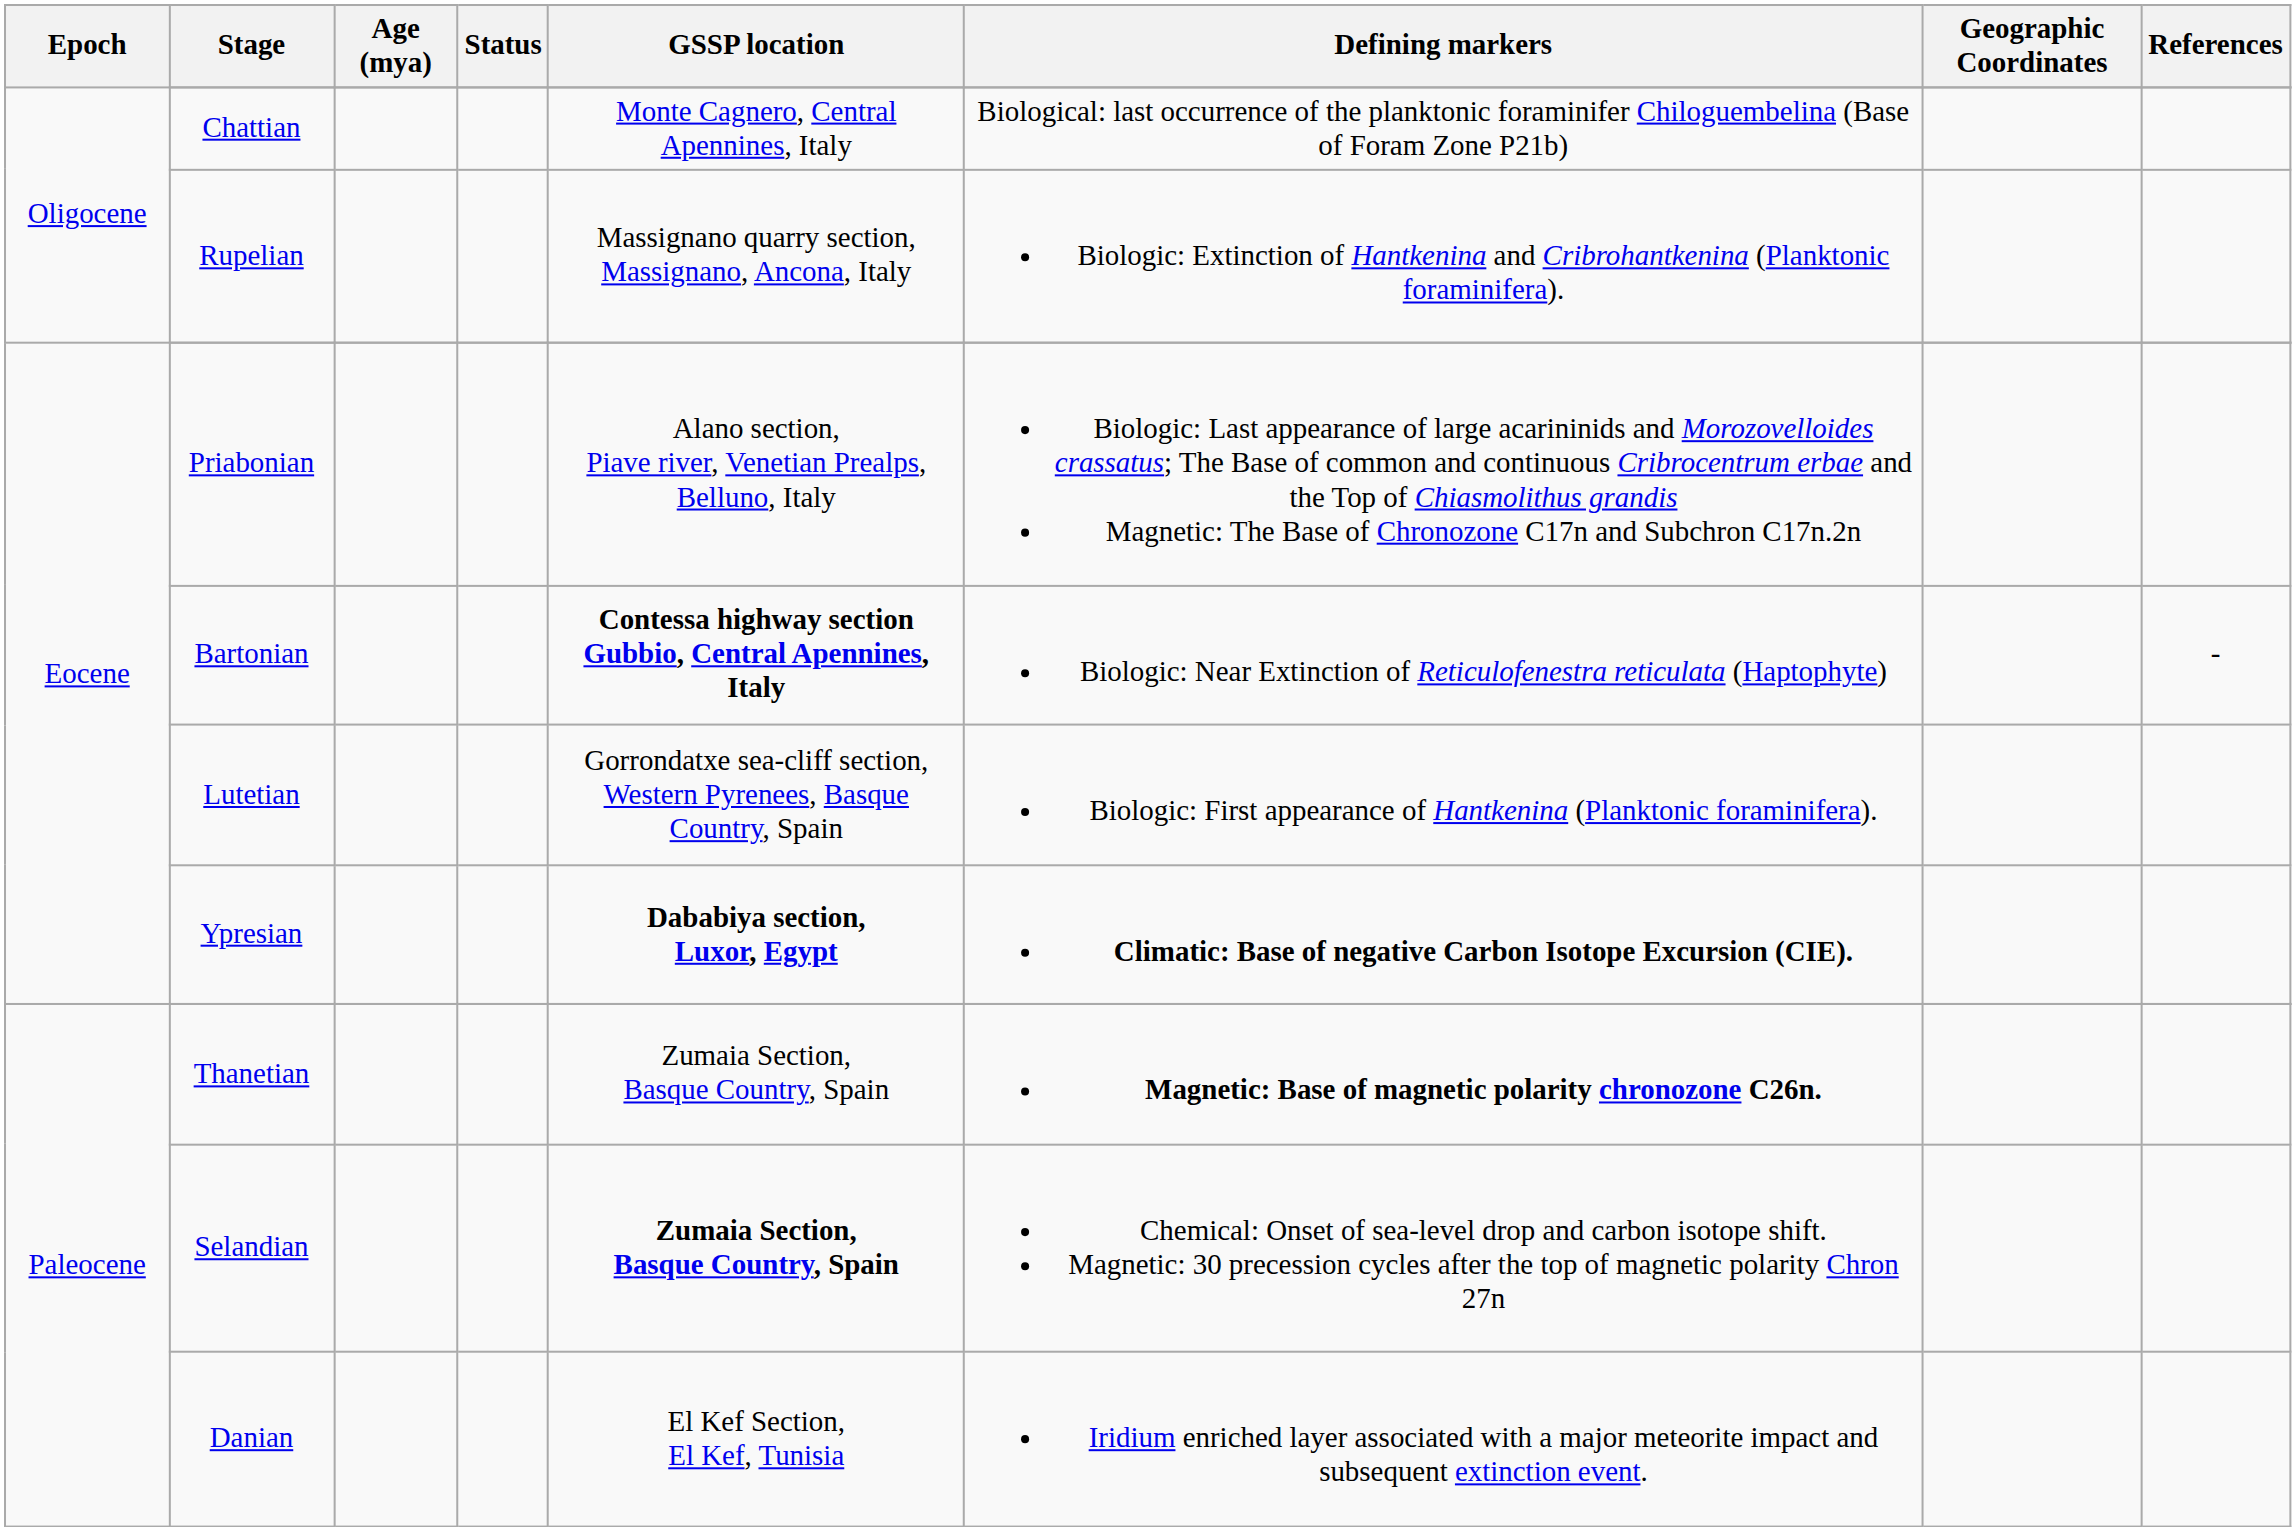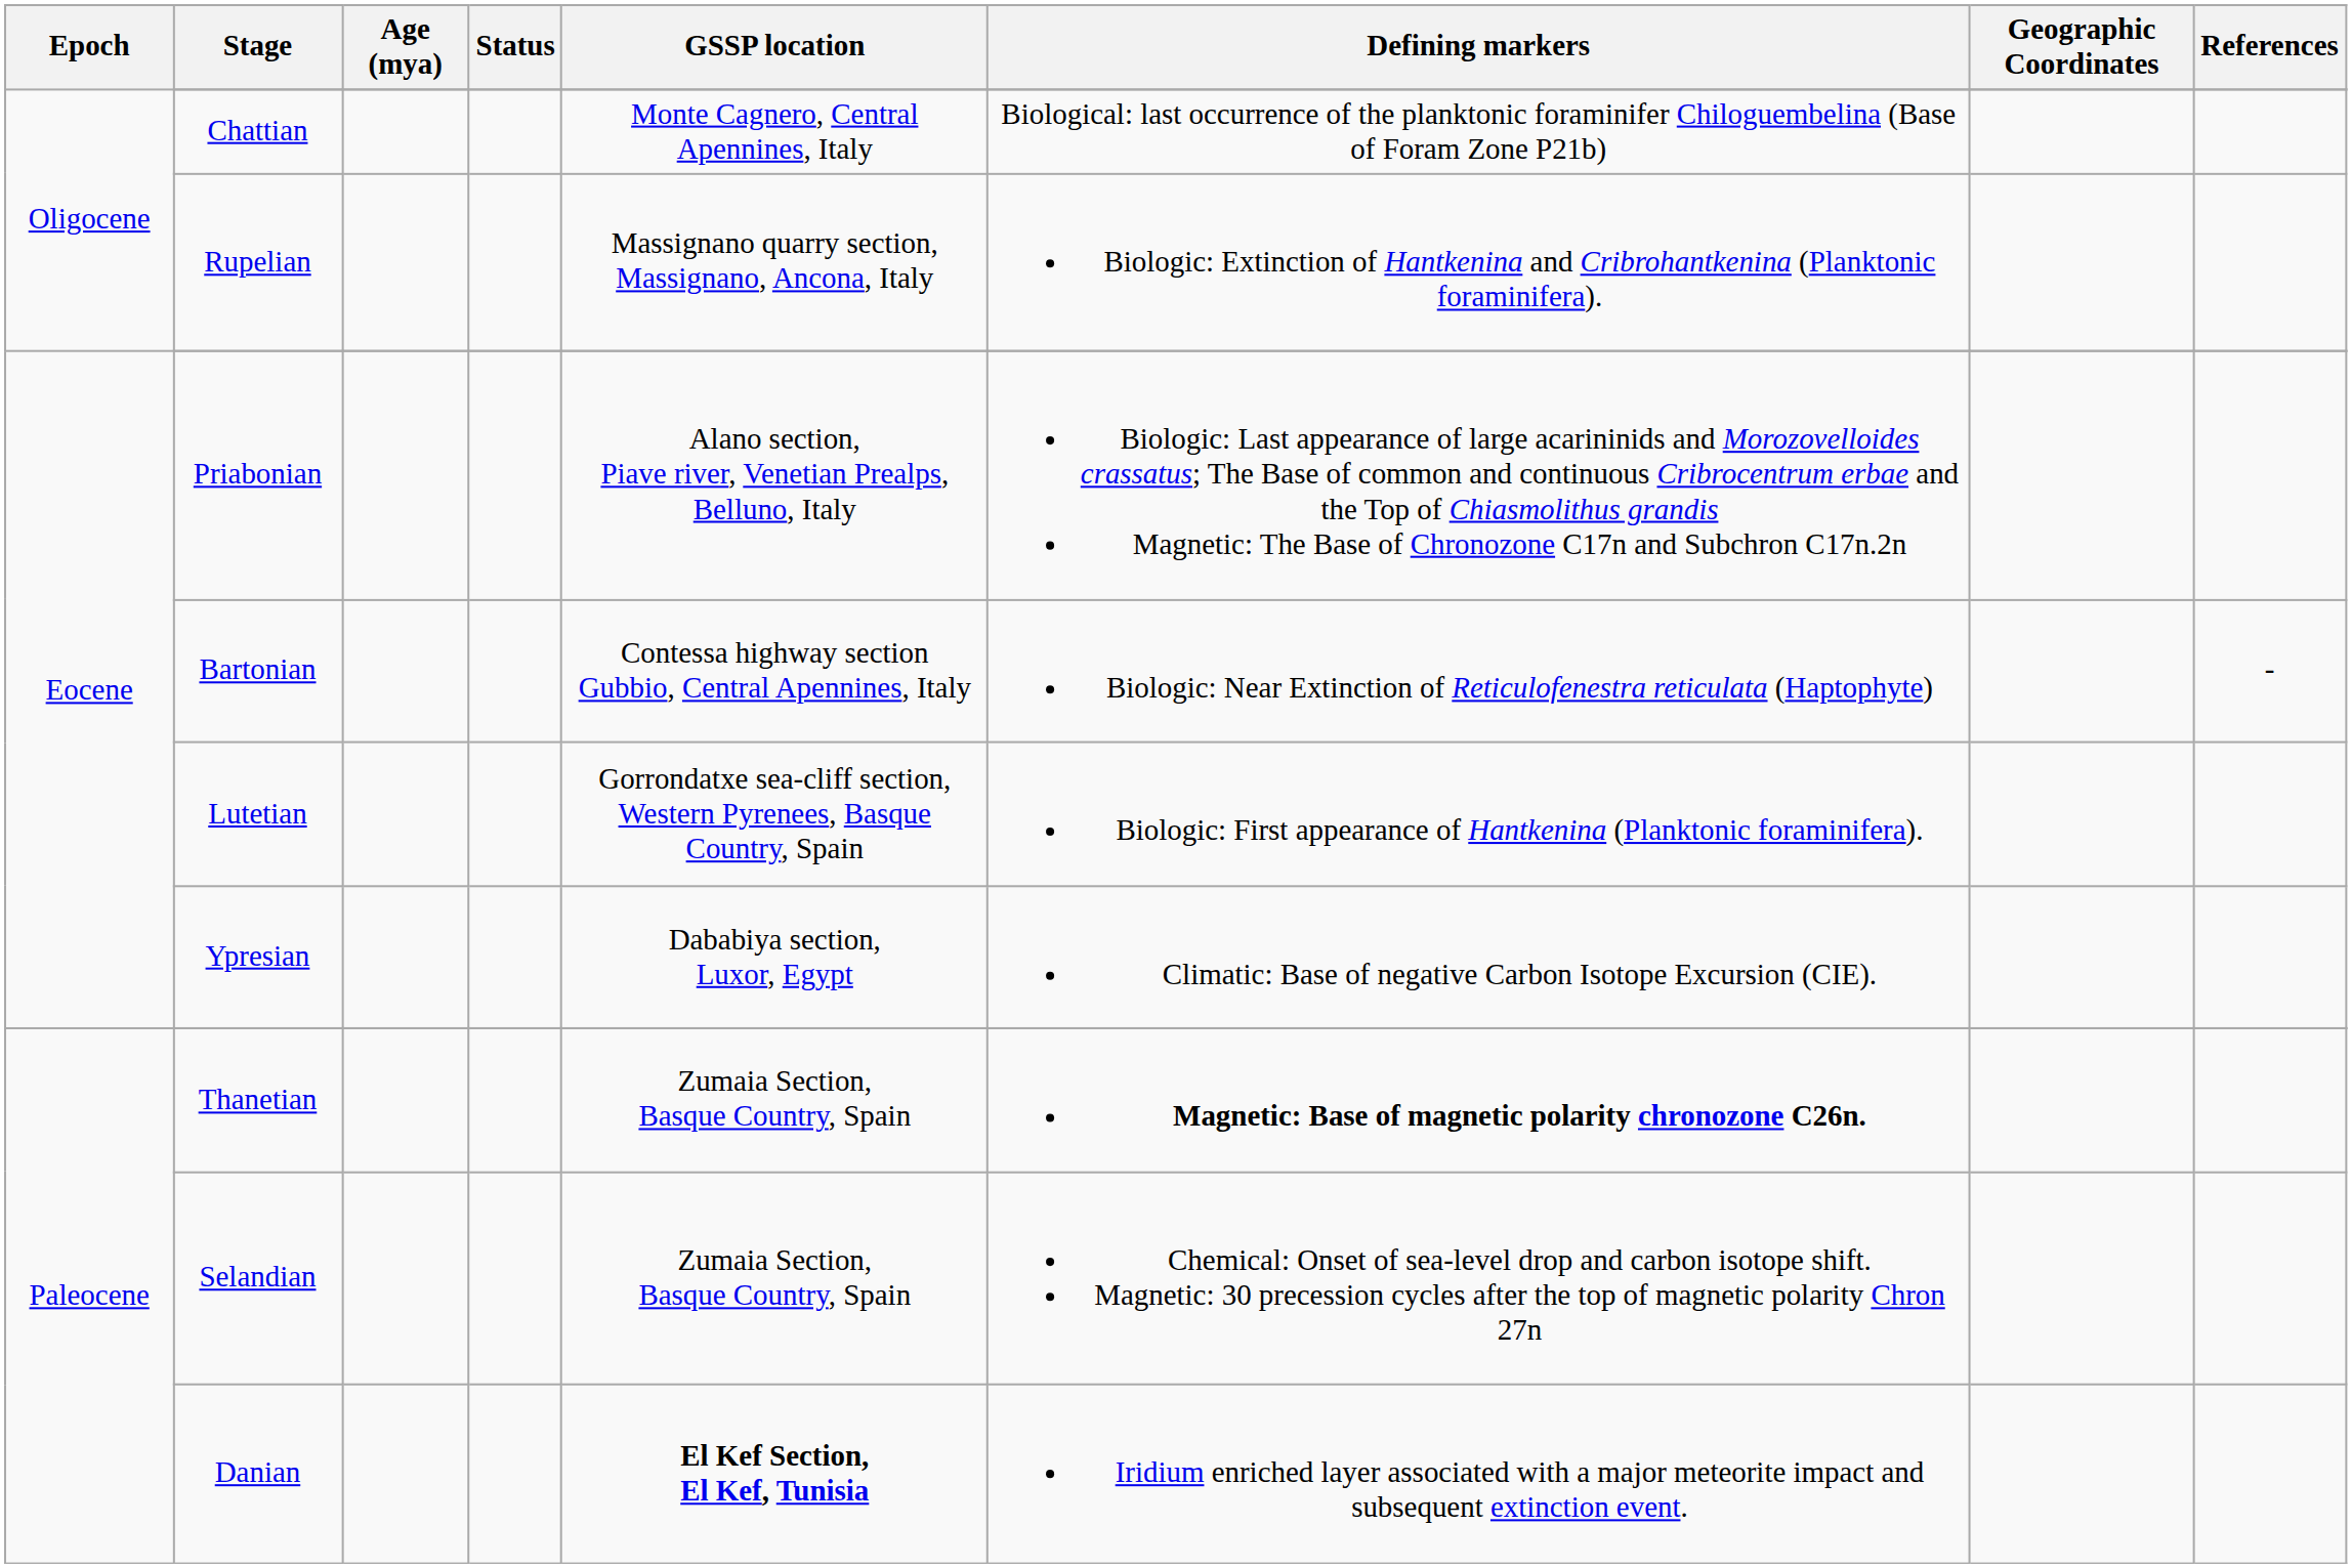Bartonian | GSSP location: bold -> normal
Ypresian | GSSP location: bold -> normal
Ypresian | Defining markers: bold -> normal
Selandian | GSSP location: bold -> normal
Danian | GSSP location: normal -> bold
